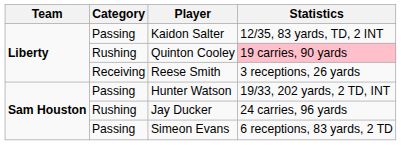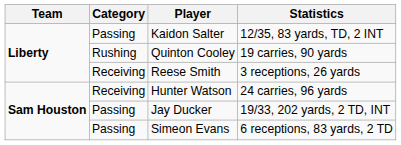Quinton Cooley | Statistics: pink background -> no background
Hunter Watson | Category: Passing -> Receiving
Hunter Watson | Statistics: 19/33, 202 yards, 2 TD, INT -> 24 carries, 96 yards
Jay Ducker | Category: Rushing -> Passing
Jay Ducker | Statistics: 24 carries, 96 yards -> 19/33, 202 yards, 2 TD, INT
